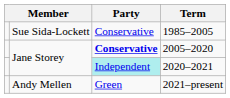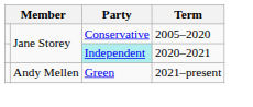- row: Sue Sida-Lockett | Conservative | 1985–2005
2005–2020 | Party: bold -> normal
